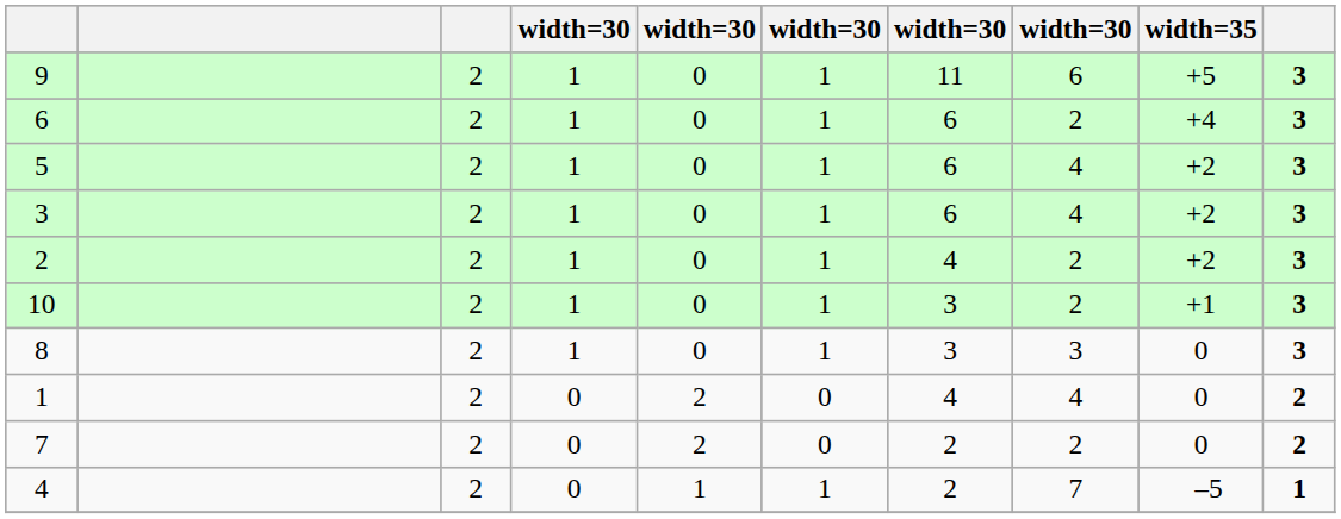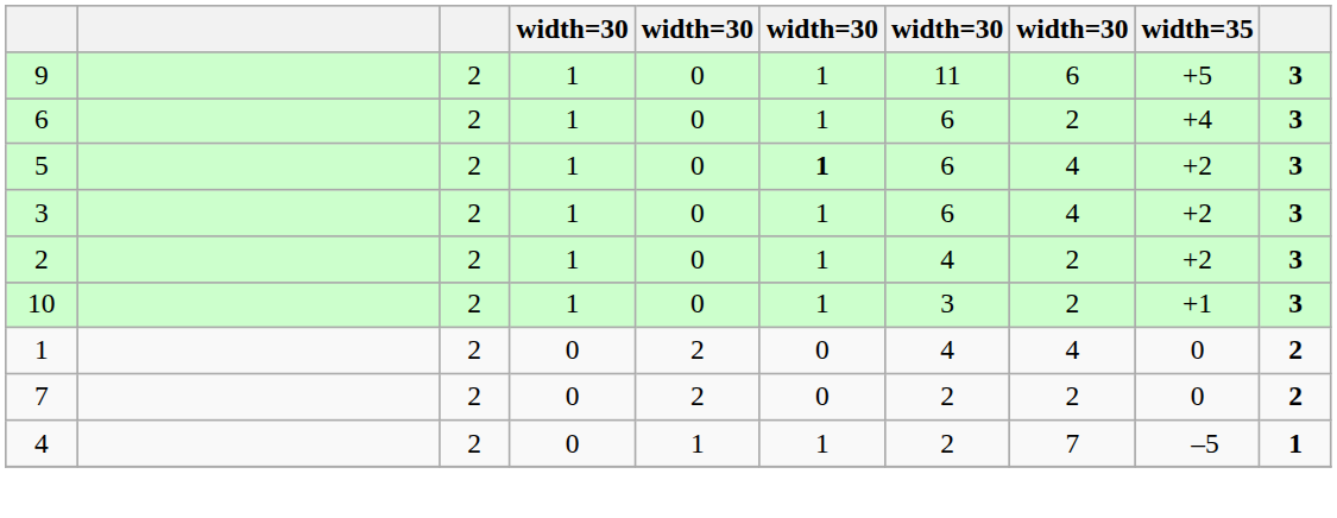5 | column 6: normal -> bold
- row: 8 | 2 | 1 | 0 | 1 | 3 | 3 | 0 | 3
